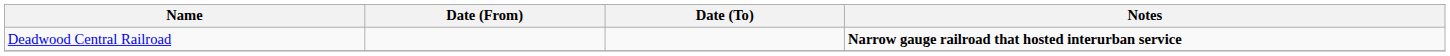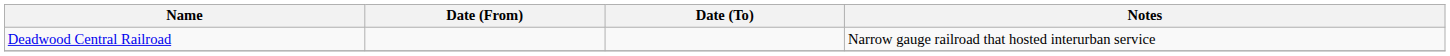Deadwood Central Railroad | Notes: bold -> normal
